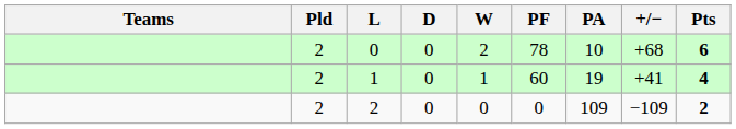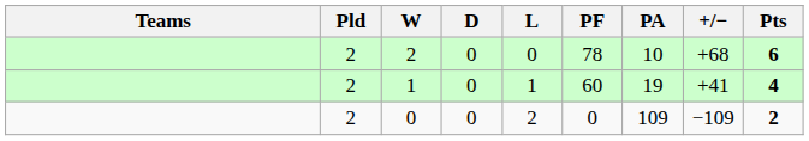columns swapped: W <-> L
